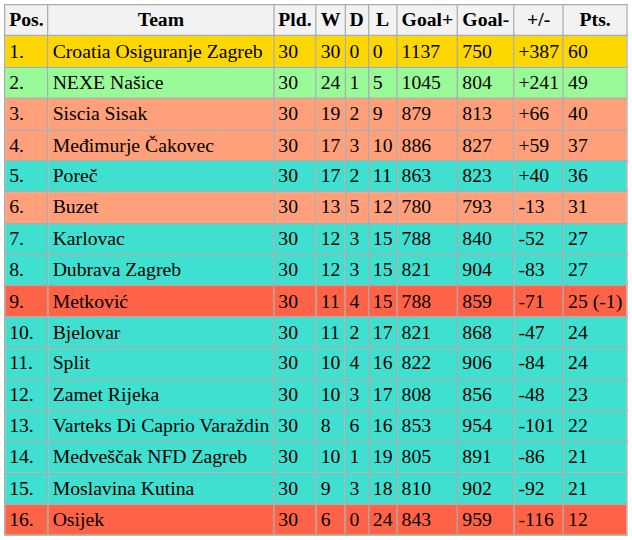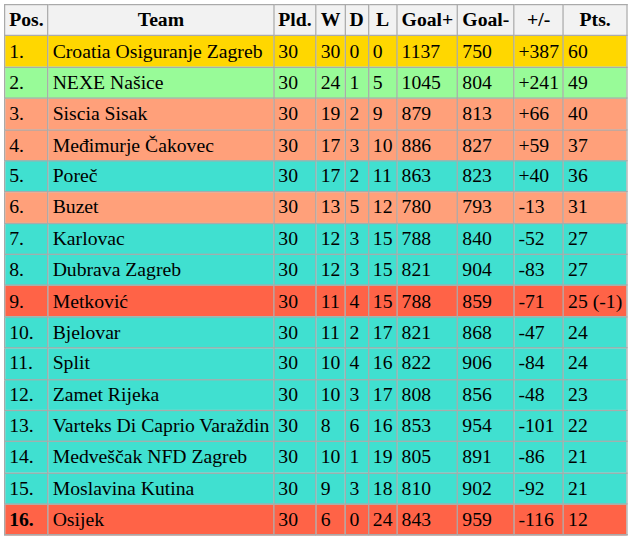Osijek | Pos.: normal -> bold
